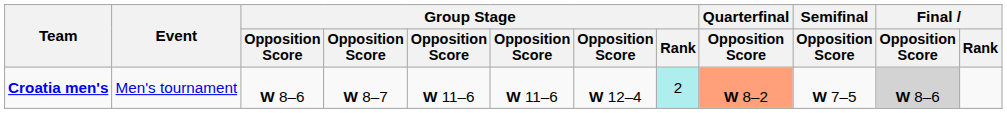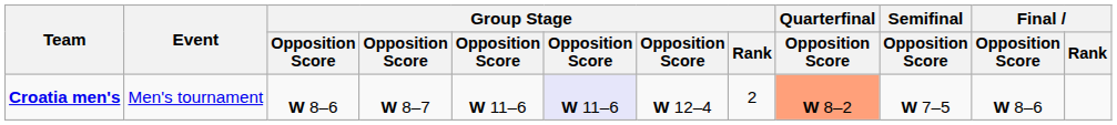Croatia men's | column 6: no background -> lavender background
Croatia men's | Group Stage / Rank: paleturquoise background -> no background
Croatia men's | Final / Opposition Score: lightgrey background -> no background
